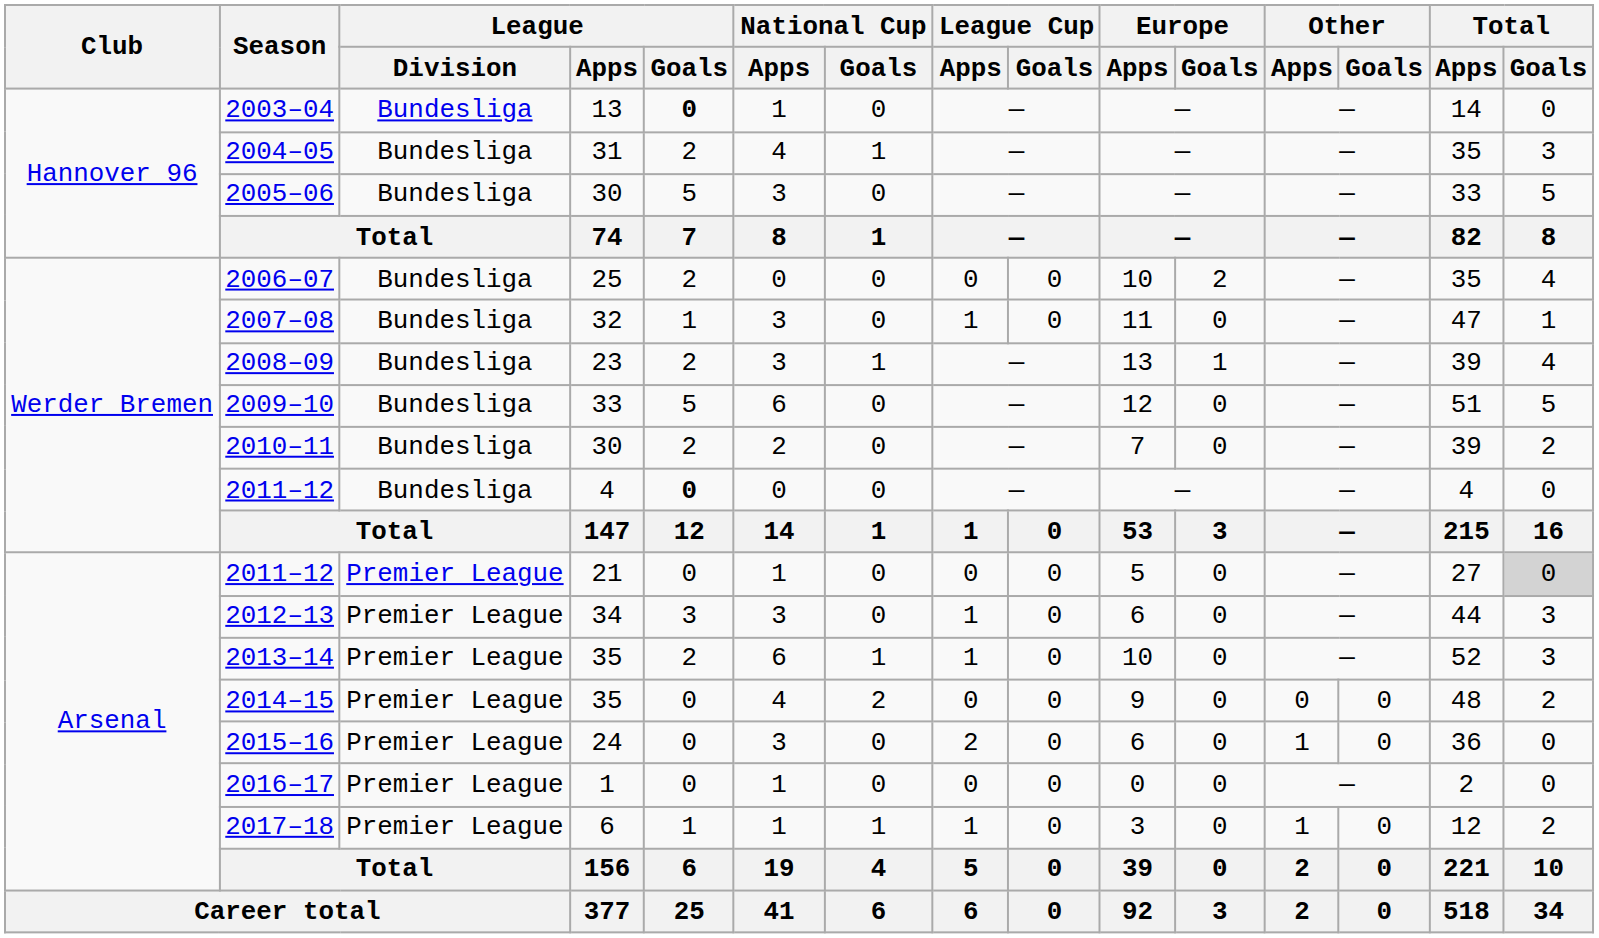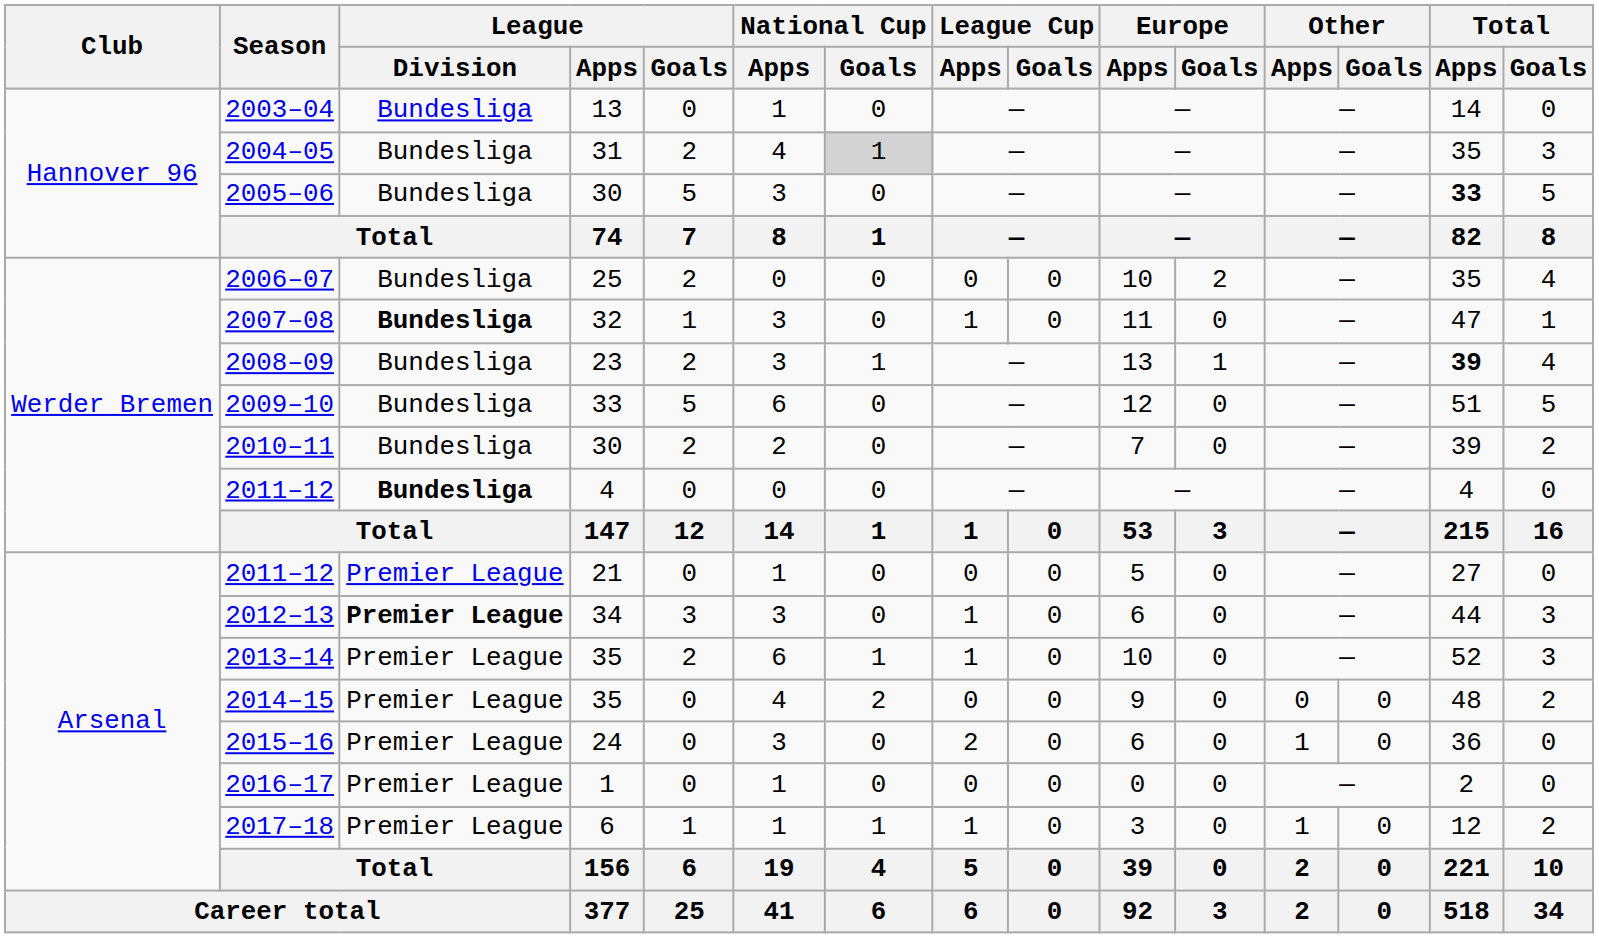2003–04 | League / Goals: bold -> normal
2004–05 | National Cup / Goals: no background -> lightgrey background
2005–06 | Total / Apps: normal -> bold
2007–08 | League / Division: normal -> bold
2008–09 | Total / Apps: normal -> bold
2011–12 / 4 | League / Division: normal -> bold
2011–12 / 4 | League / Goals: bold -> normal
2011–12 / 21 | Total / Goals: lightgrey background -> no background
2012–13 | League / Division: normal -> bold
